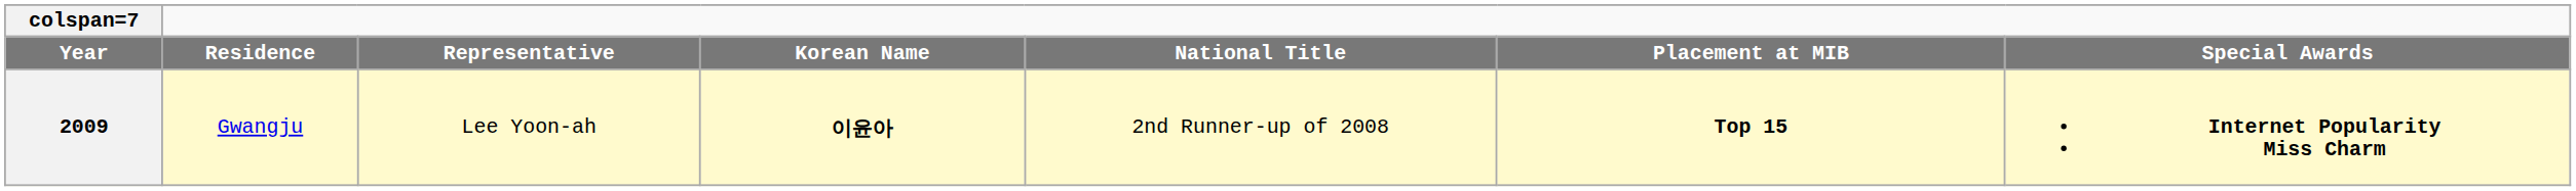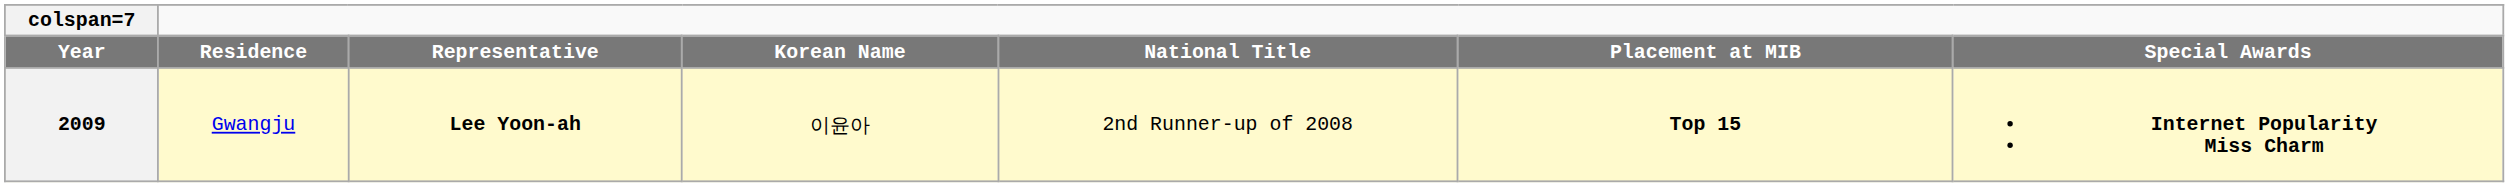2009 | Representative: normal -> bold
2009 | Korean Name: bold -> normal
